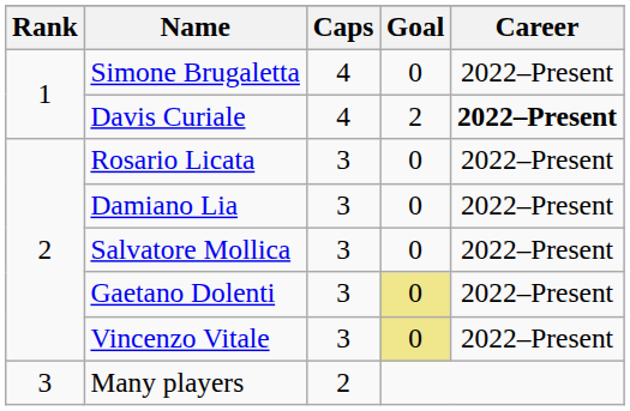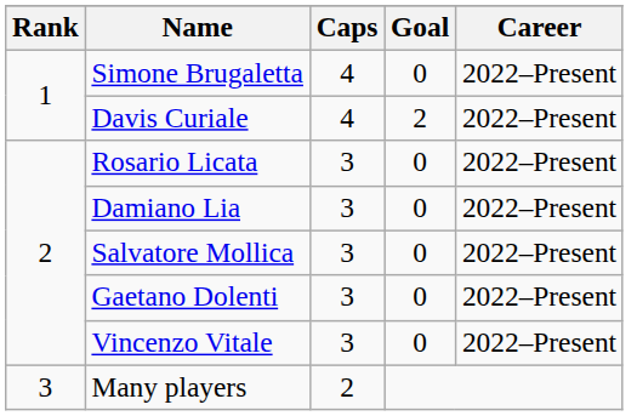Davis Curiale | Career: bold -> normal
Gaetano Dolenti | Goal: khaki background -> no background
Vincenzo Vitale | Goal: khaki background -> no background
